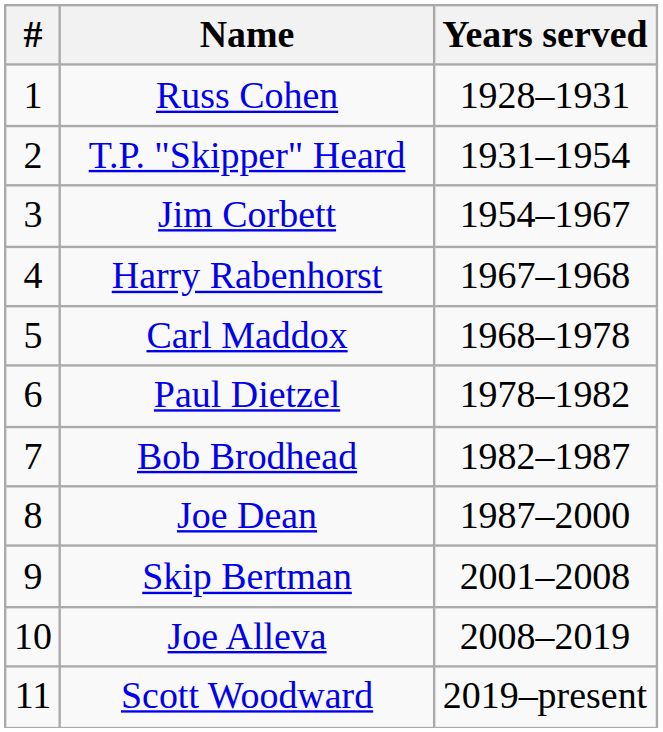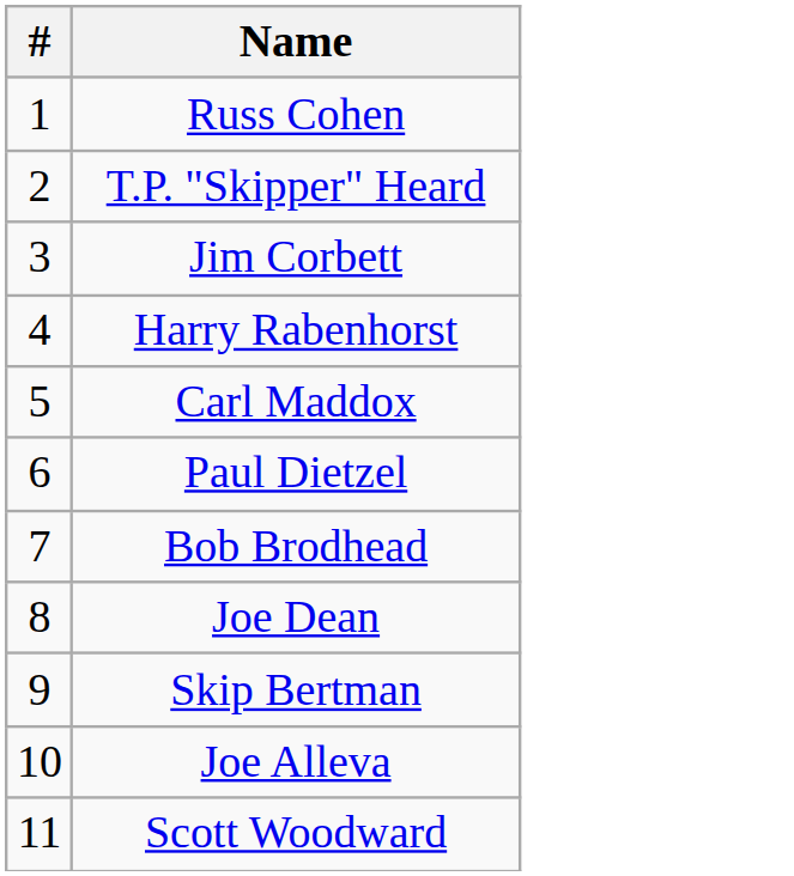- column: Years served | 1928–1931 | 1931–1954 | 1954–1967 | 1967–1968 | 1968–1978 | 1978–1982 | 1982–1987 | 1987–2000 | 2001–2008 | 2008–2019 | 2019–present
